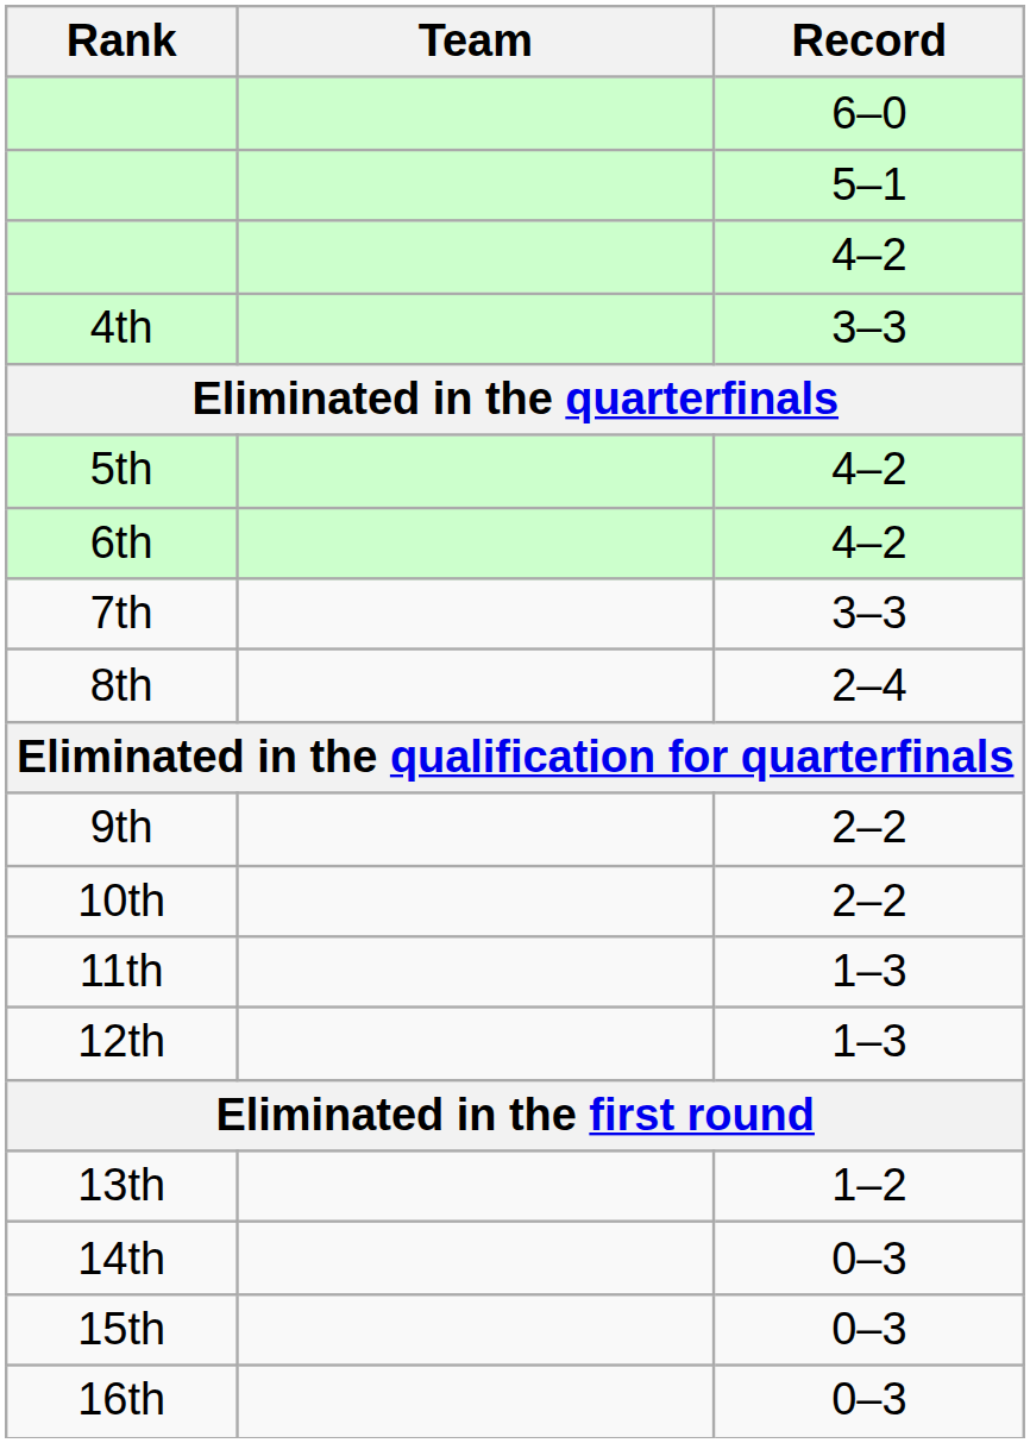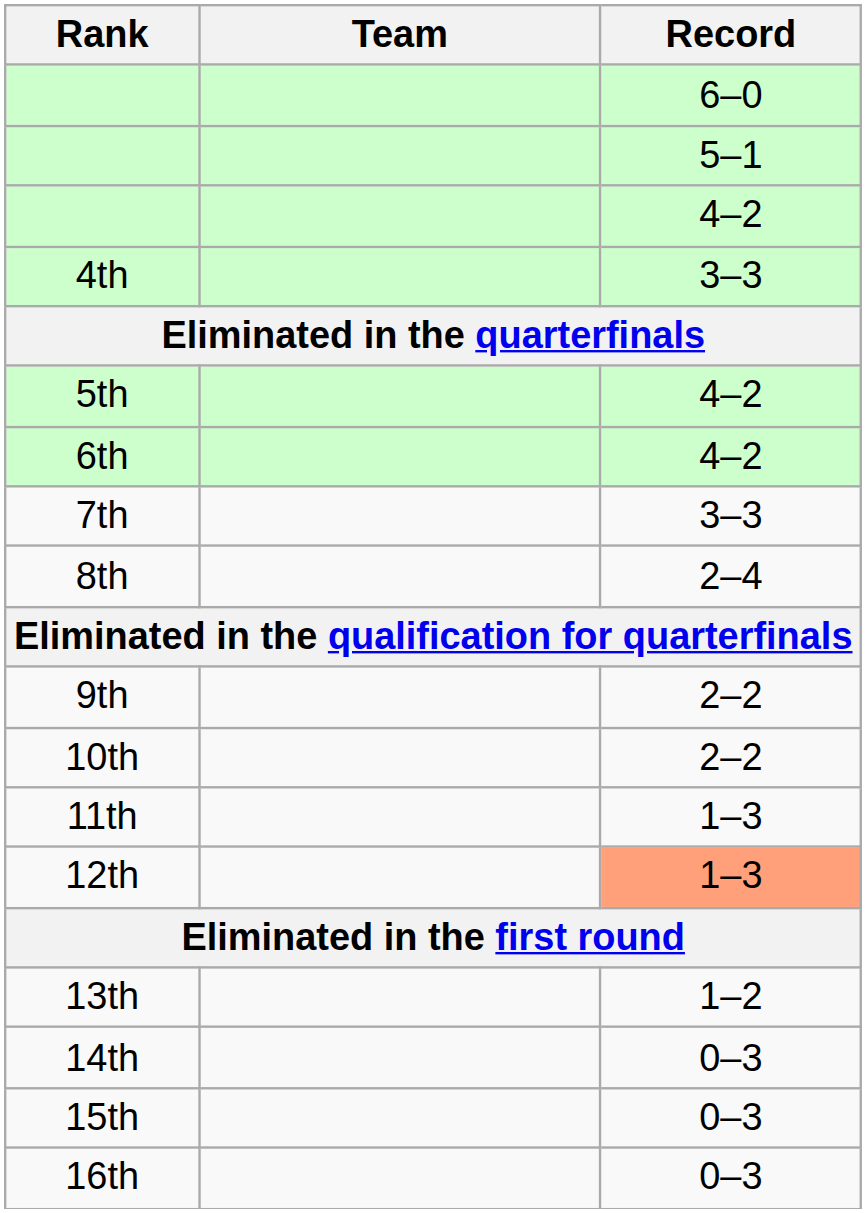12th | Record: no background -> lightsalmon background
